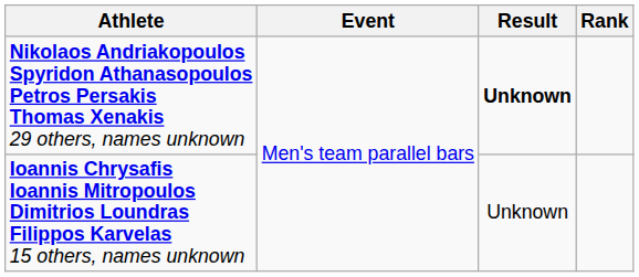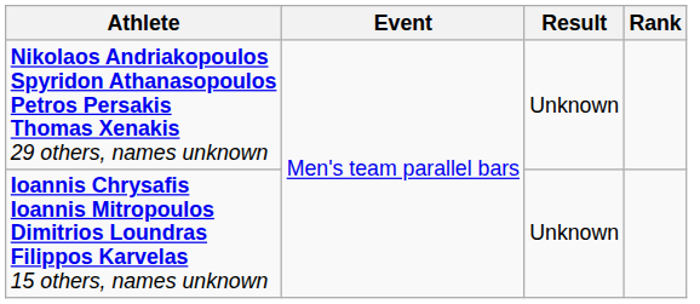row 2 | Result: bold -> normal
